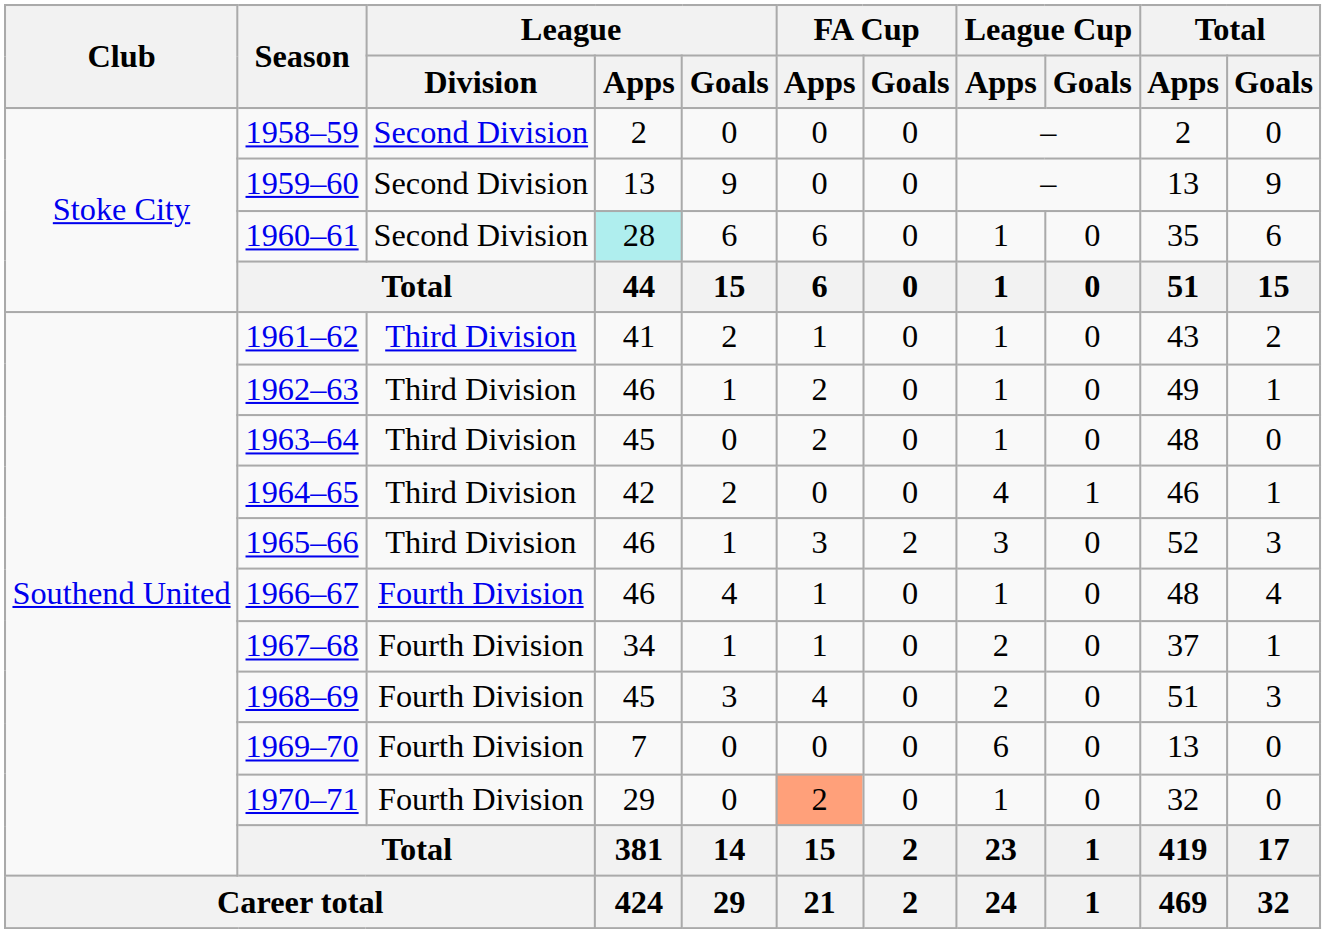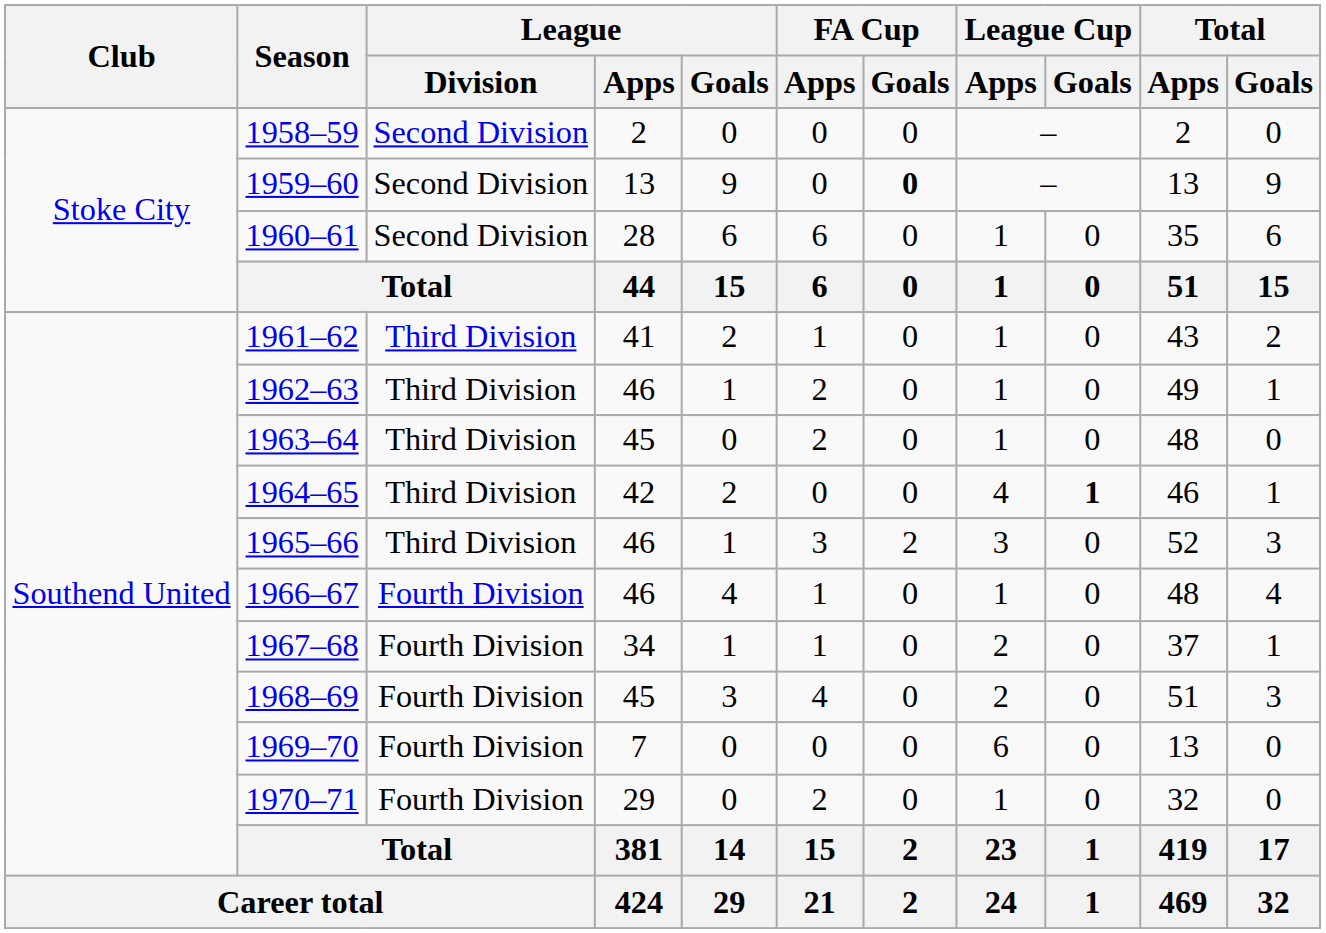1959–60 | FA Cup / Goals: normal -> bold
1960–61 | League / Apps: paleturquoise background -> no background
1964–65 | League Cup / Goals: normal -> bold
1970–71 | FA Cup / Apps: lightsalmon background -> no background
